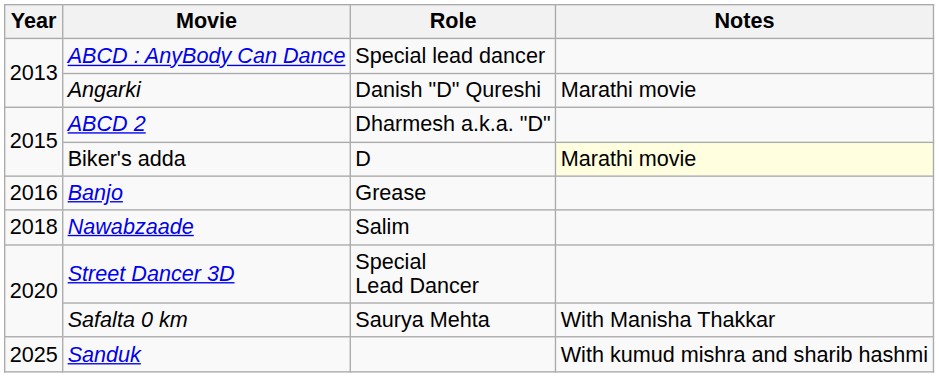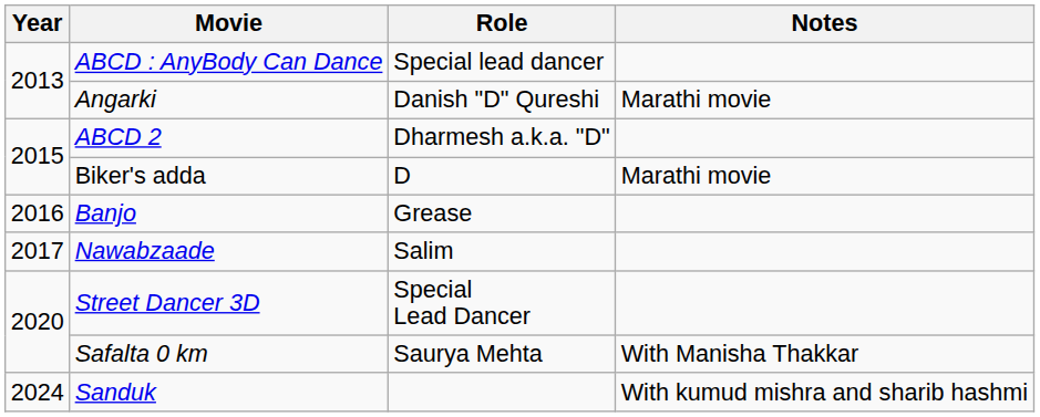Biker's adda | Notes: lightyellow background -> no background
Nawabzaade | Year: 2018 -> 2017
Sanduk | Year: 2025 -> 2024
